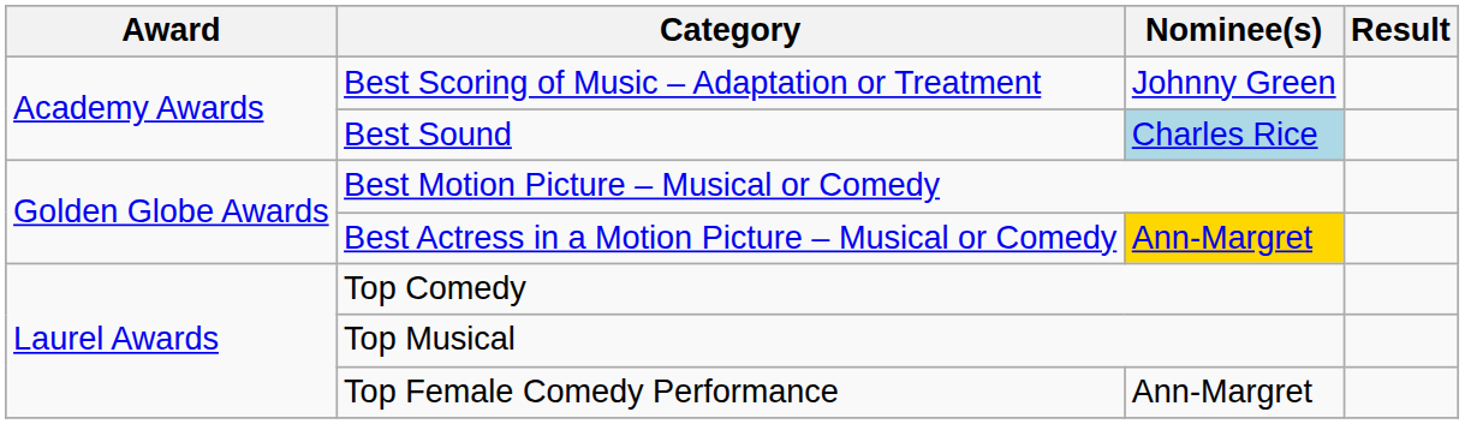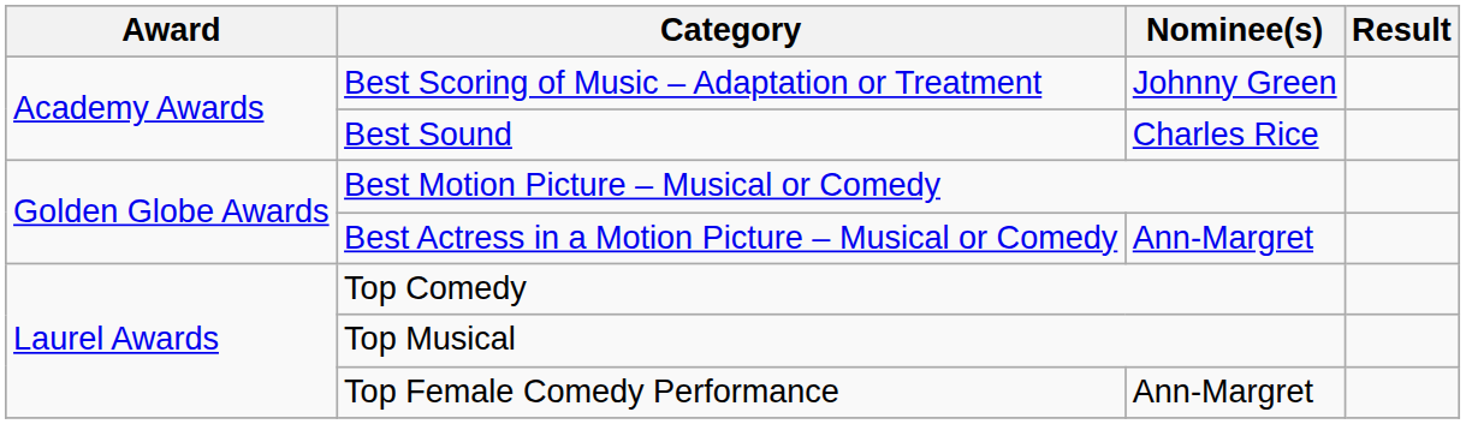Best Sound | Nominee(s): lightblue background -> no background
Best Actress in a Motion Picture – Musical or Comedy | Nominee(s): gold background -> no background
